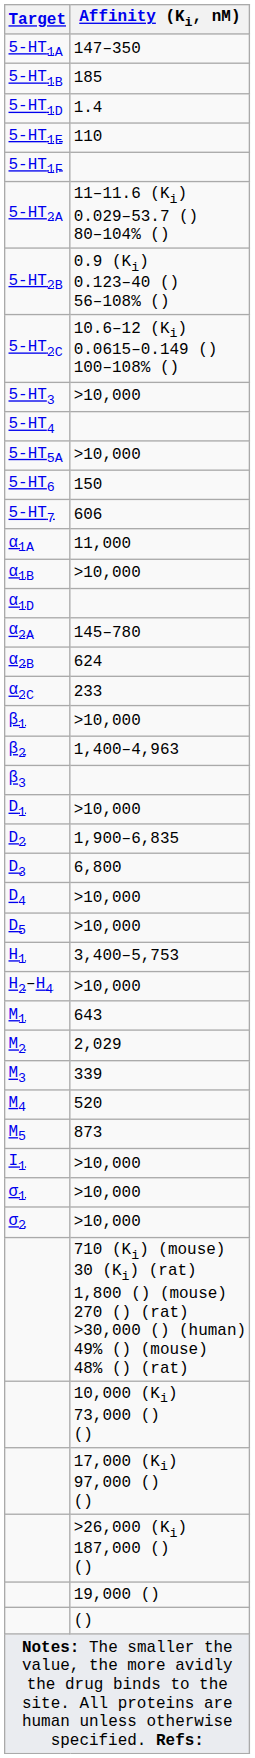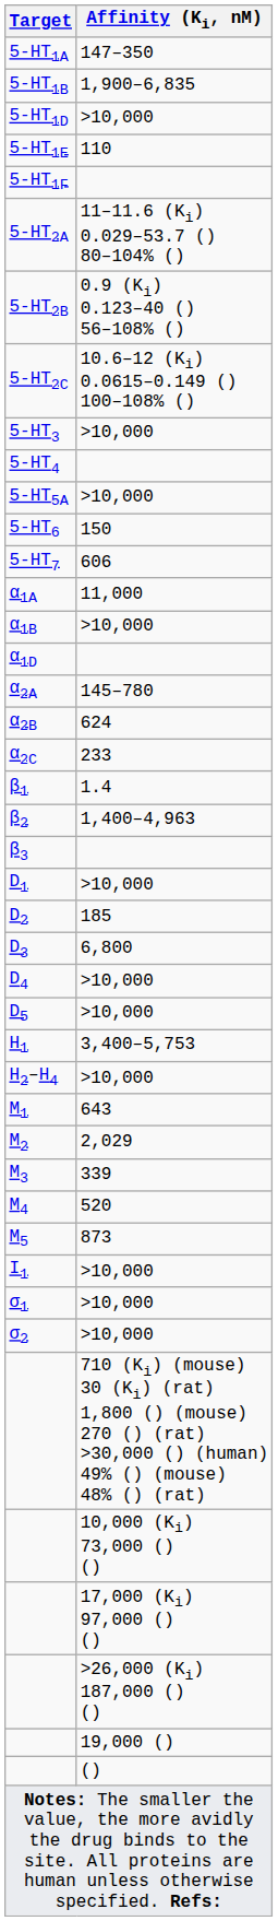row 3 | Affinity (Ki, nM): 185 -> 1,900–6,835
row 4 | Affinity (Ki, nM): 1.4 -> >10,000
row 21 | Affinity (Ki, nM): >10,000 -> 1.4
row 25 | Affinity (Ki, nM): 1,900–6,835 -> 185
